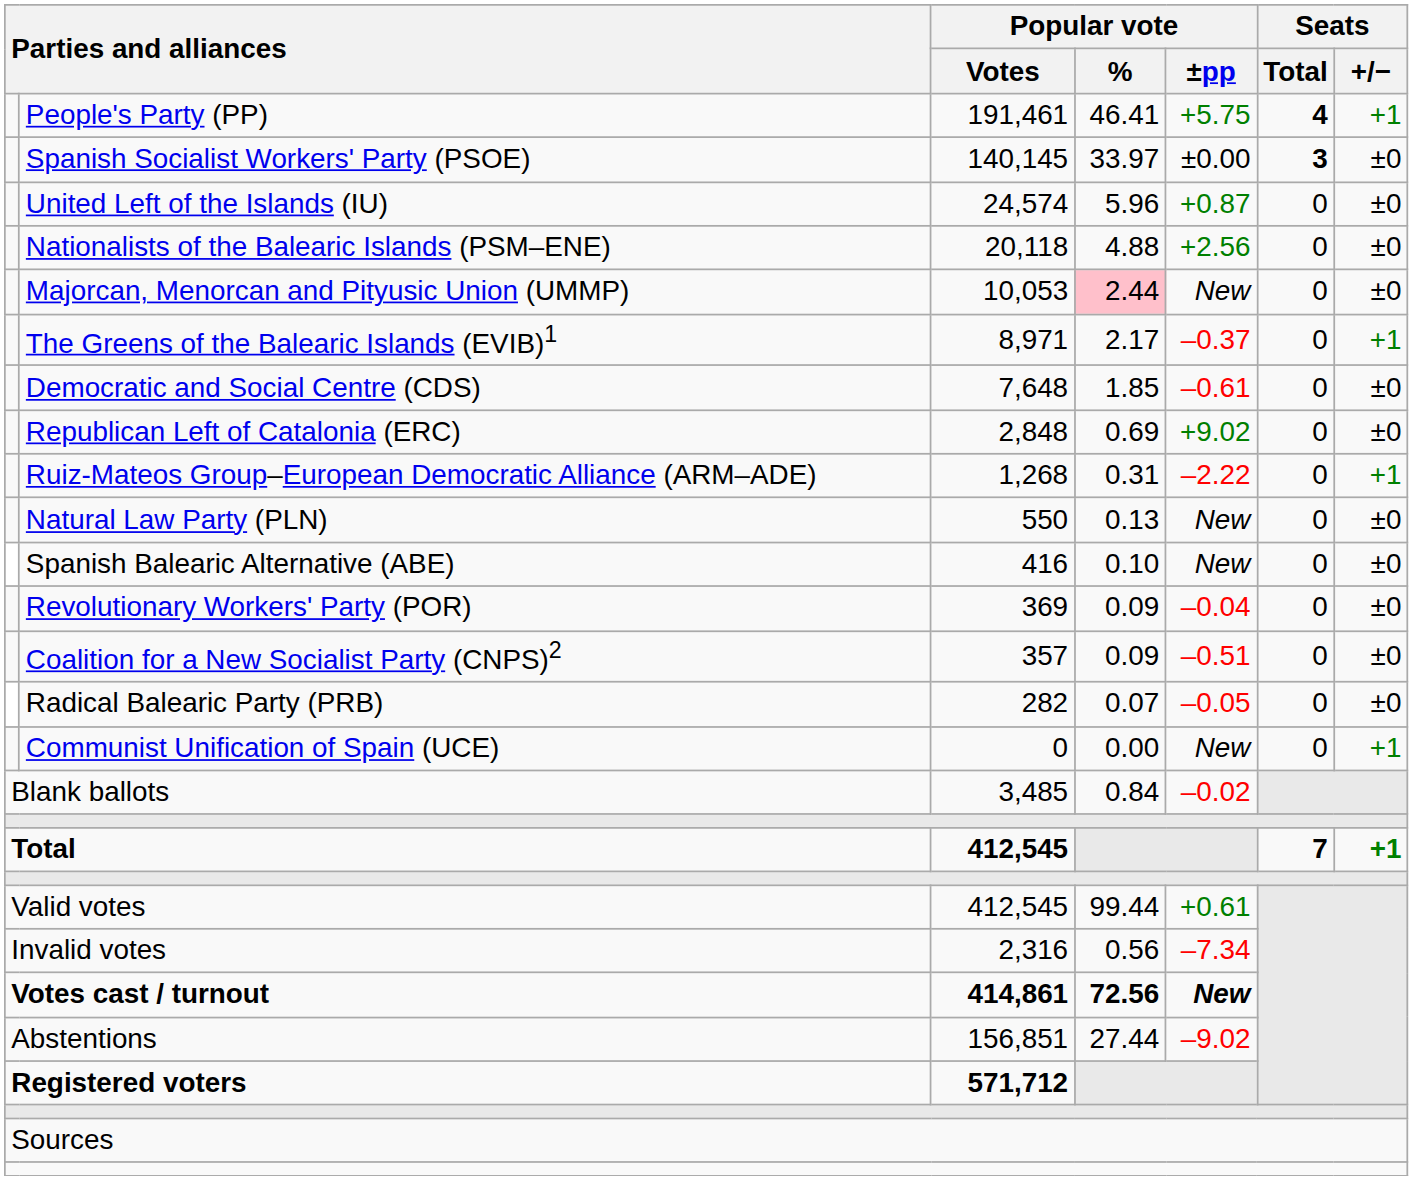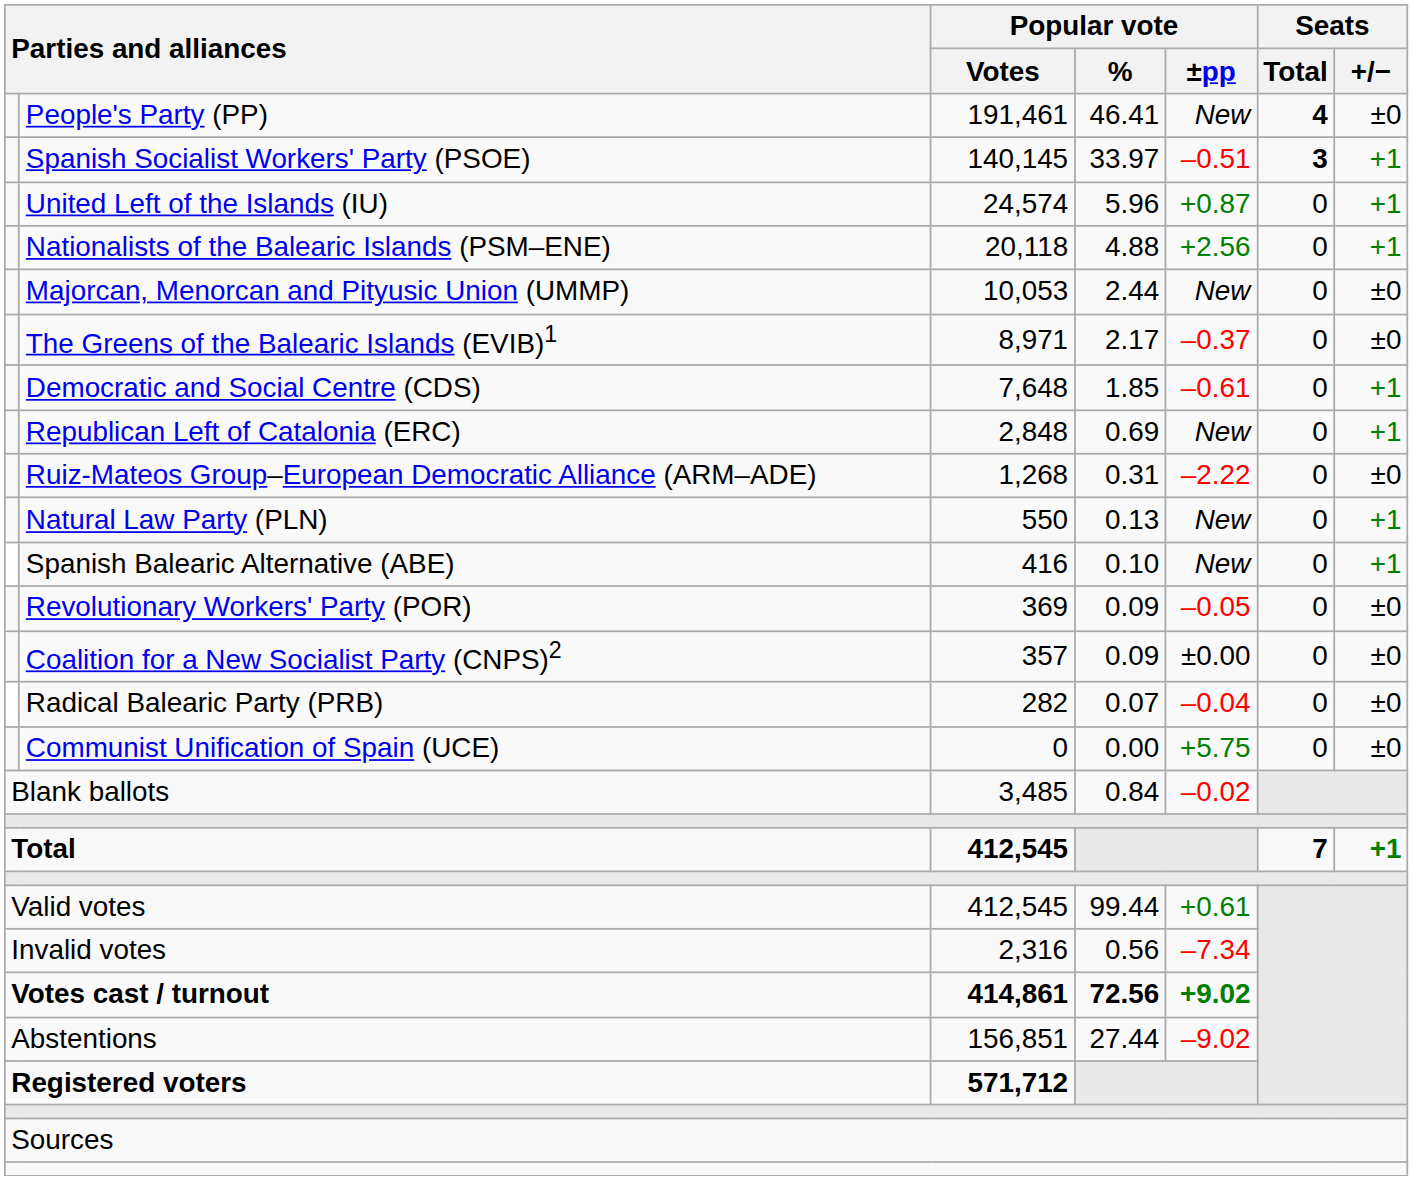People's Party (PP) | Popular vote / ±pp: +5.75 -> New
People's Party (PP) | Seats / +/−: +1 -> ±0
Spanish Socialist Workers' Party (PSOE) | Popular vote / ±pp: ±0.00 -> –0.51
Spanish Socialist Workers' Party (PSOE) | Seats / +/−: ±0 -> +1
United Left of the Islands (IU) | Seats / +/−: ±0 -> +1
Nationalists of the Balearic Islands (PSM–ENE) | Seats / +/−: ±0 -> +1
Majorcan, Menorcan and Pityusic Union (UMMP) | Popular vote / %: pink background -> no background
The Greens of the Balearic Islands (EVIB)1 | Seats / +/−: +1 -> ±0
Democratic and Social Centre (CDS) | Seats / +/−: ±0 -> +1
Republican Left of Catalonia (ERC) | Popular vote / ±pp: +9.02 -> New
Republican Left of Catalonia (ERC) | Seats / +/−: ±0 -> +1
Ruiz-Mateos Group–European Democratic Alliance (ARM–ADE) | Seats / +/−: +1 -> ±0
Natural Law Party (PLN) | Seats / +/−: ±0 -> +1
Spanish Balearic Alternative (ABE) | Seats / +/−: ±0 -> +1
Revolutionary Workers' Party (POR) | Popular vote / ±pp: –0.04 -> –0.05
Coalition for a New Socialist Party (CNPS)2 | Popular vote / ±pp: –0.51 -> ±0.00
Radical Balearic Party (PRB) | Popular vote / ±pp: –0.05 -> –0.04
Communist Unification of Spain (UCE) | Popular vote / ±pp: New -> +5.75
Communist Unification of Spain (UCE) | Seats / +/−: +1 -> ±0
Votes cast / turnout | Popular vote / ±pp: New -> +9.02
